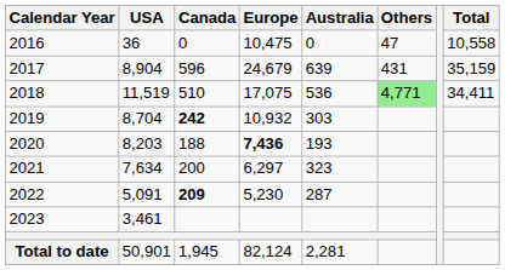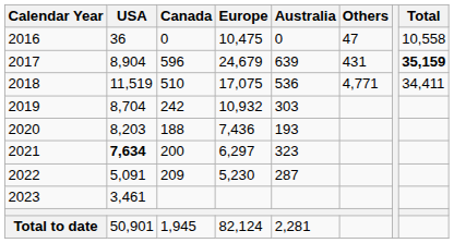2017 | Total: normal -> bold
2018 | Others: lightgreen background -> no background
2019 | Canada: bold -> normal
2020 | Europe: bold -> normal
2021 | USA: normal -> bold
2022 | Canada: bold -> normal
